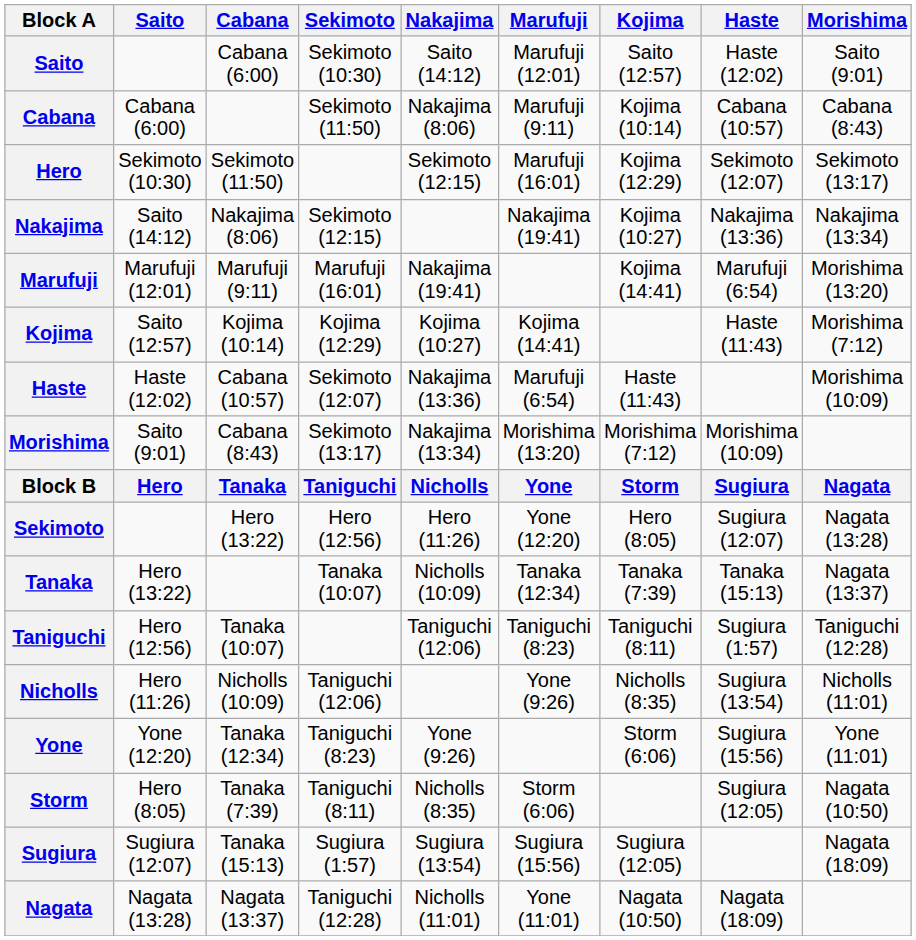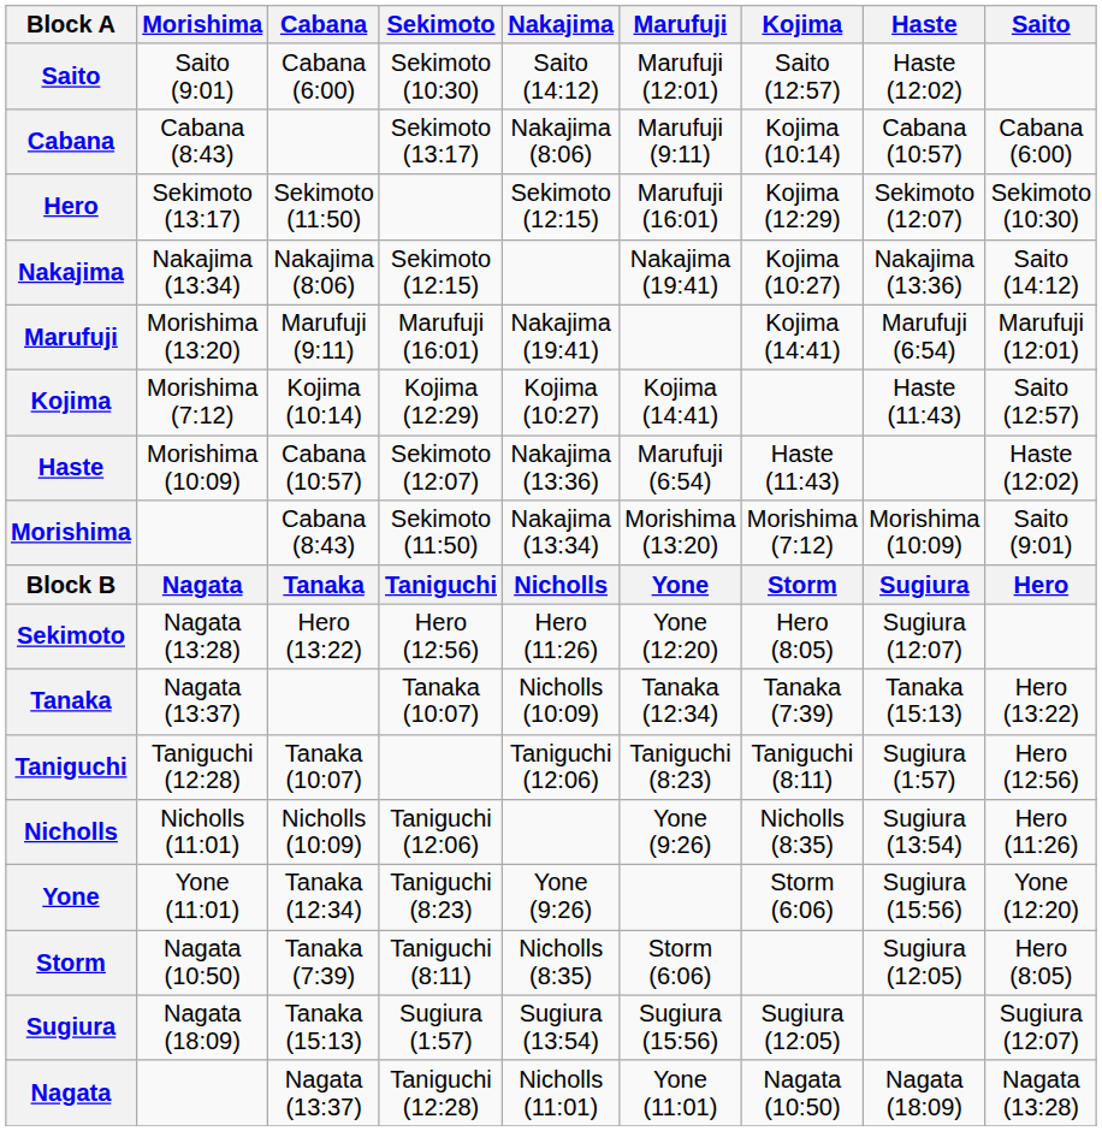columns swapped: Saito <-> Morishima
row 3 | Sekimoto: Sekimoto (11:50) -> Sekimoto (13:17)
row 9 | Sekimoto: Sekimoto (13:17) -> Sekimoto (11:50)
